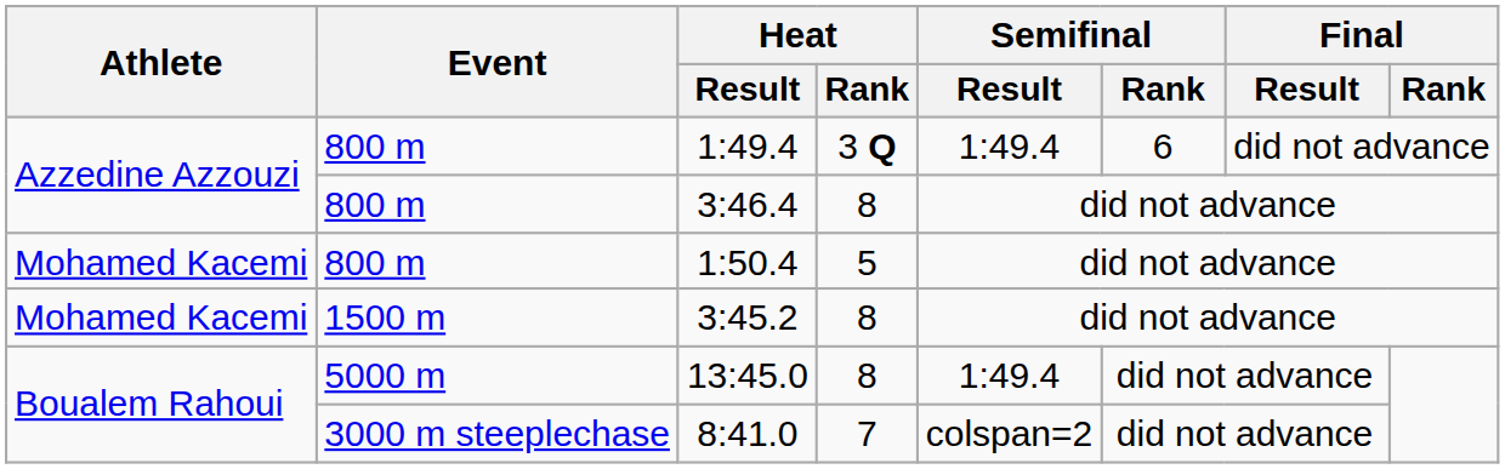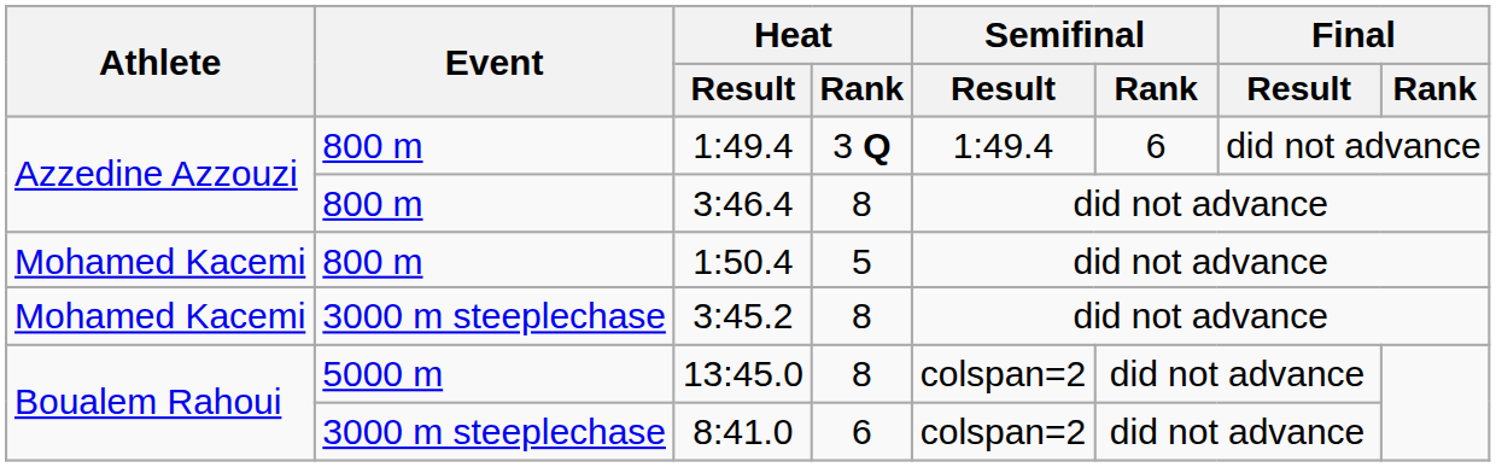3:45.2 | Event: 1500 m -> 3000 m steeplechase
13:45.0 | Semifinal / Result: 1:49.4 -> colspan=2
8:41.0 | Heat / Rank: 7 -> 6
